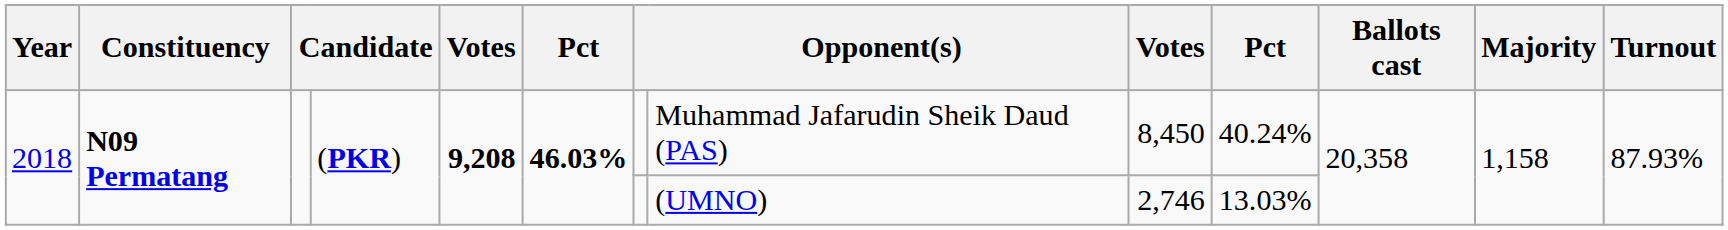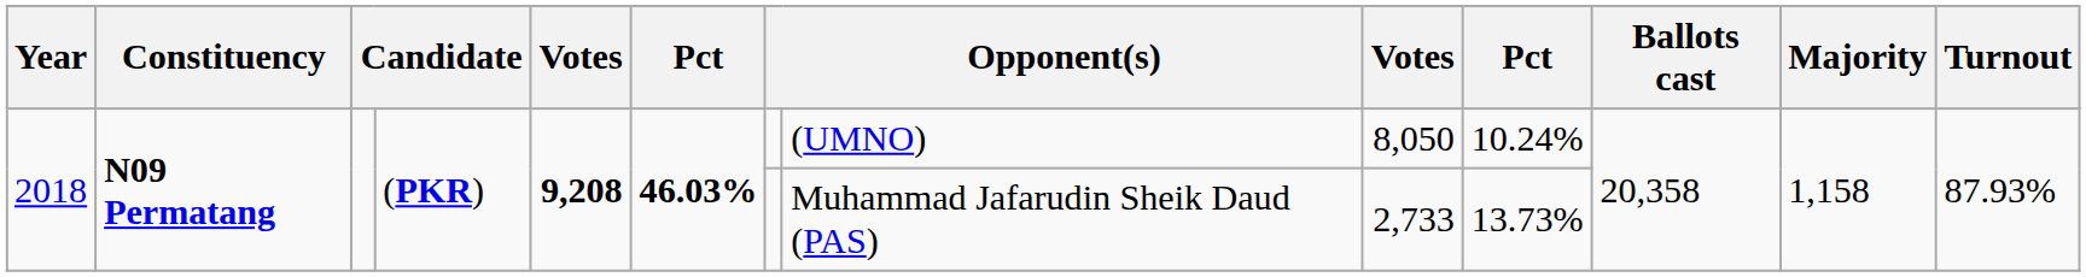row 2 | column 8: Muhammad Jafarudin Sheik Daud (PAS) -> (UMNO)
row 2 | column 9: 8,450 -> 8,050
row 2 | column 10: 40.24% -> 10.24%
row 3 | column 8: (UMNO) -> Muhammad Jafarudin Sheik Daud (PAS)
row 3 | column 9: 2,746 -> 2,733
row 3 | column 10: 13.03% -> 13.73%
